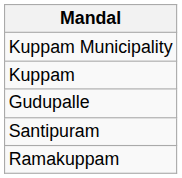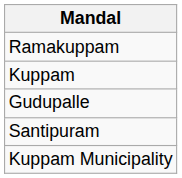row 2 | column 1: Kuppam Municipality -> Ramakuppam
row 6 | column 1: Ramakuppam -> Kuppam Municipality
